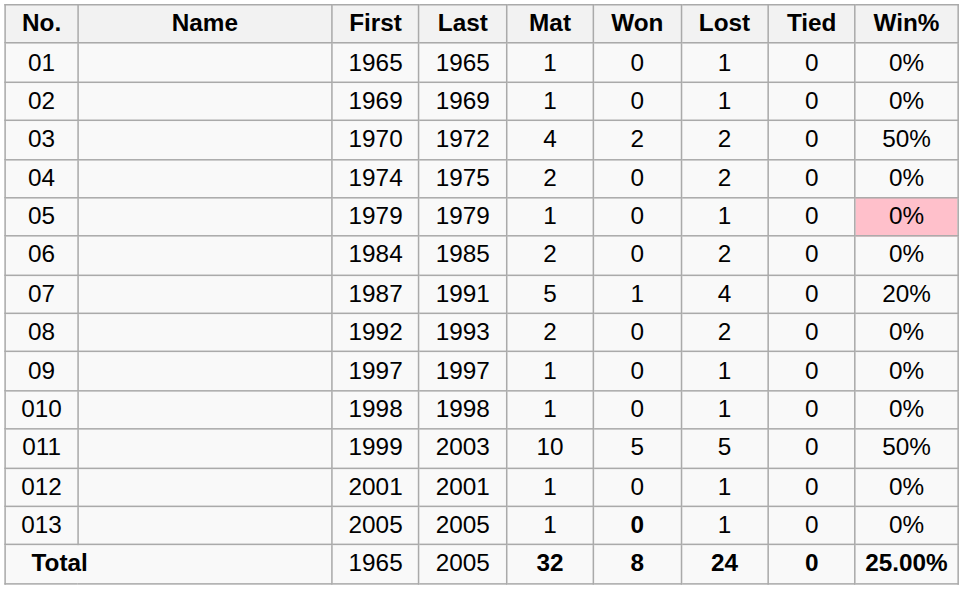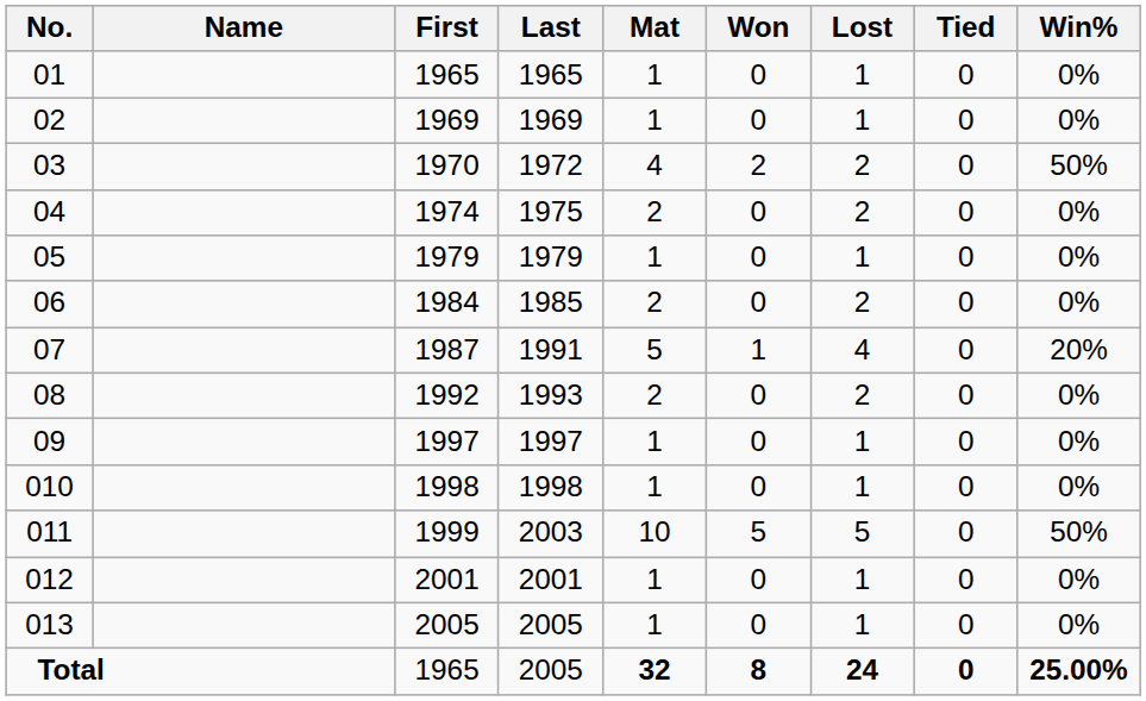05 | Win%: pink background -> no background
013 | Won: bold -> normal
